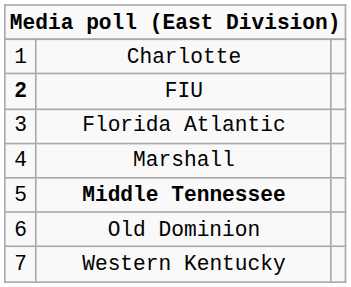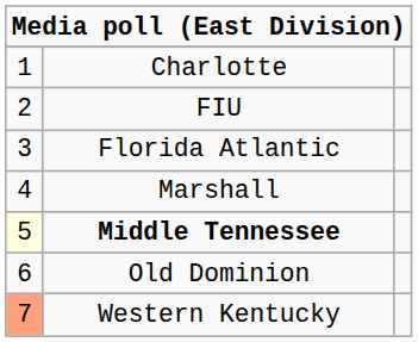FIU | column 1: bold -> normal
Middle Tennessee | column 1: no background -> lightyellow background
Western Kentucky | column 1: no background -> lightsalmon background
